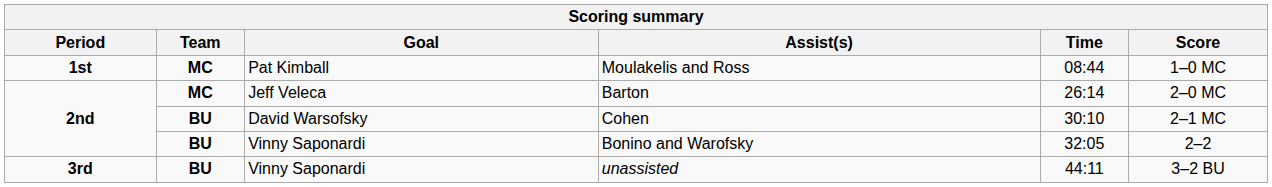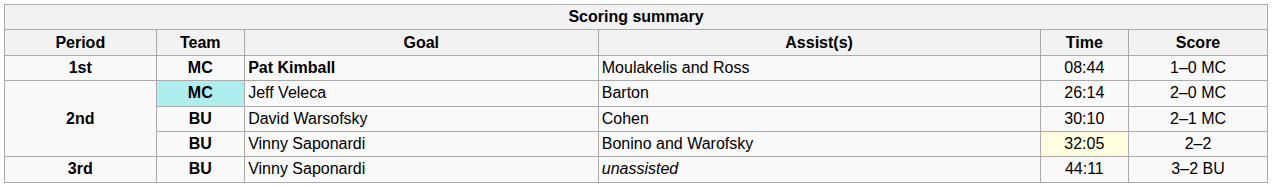Moulakelis and Ross | Goal: normal -> bold
Barton | Team: no background -> paleturquoise background
Bonino and Warofsky | Time: no background -> lightyellow background
